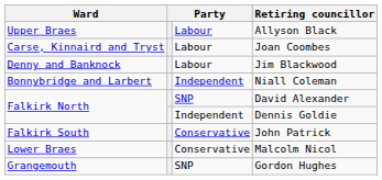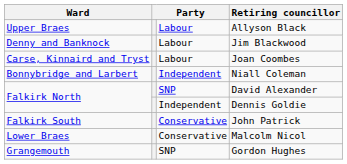rows swapped: Jim Blackwood <-> Joan Coombes
